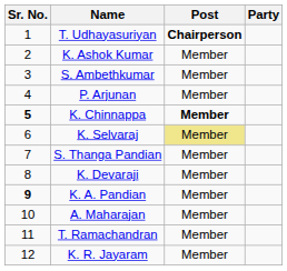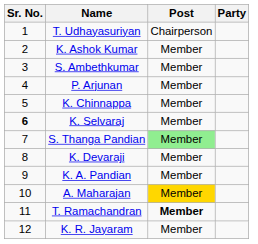T. Udhayasuriyan | Post: bold -> normal
K. Chinnappa | Sr. No.: bold -> normal
K. Chinnappa | Post: bold -> normal
K. Selvaraj | Sr. No.: normal -> bold
K. Selvaraj | Post: khaki background -> no background
S. Thanga Pandian | Post: no background -> lightgreen background
K. A. Pandian | Sr. No.: bold -> normal
A. Maharajan | Post: no background -> gold background
T. Ramachandran | Post: normal -> bold
